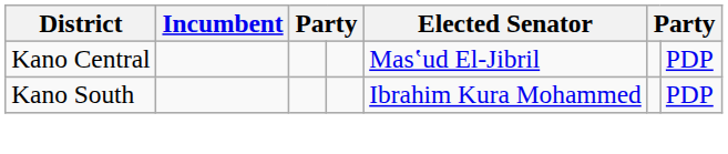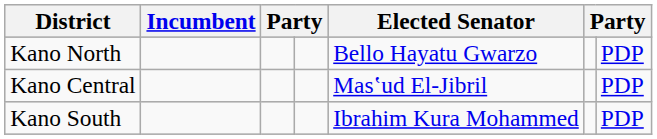+ row: Kano North | Bello Hayatu Gwarzo | PDP
